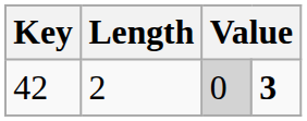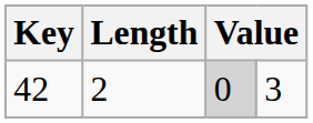42 | column 4: bold -> normal
